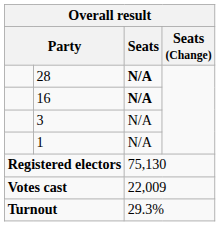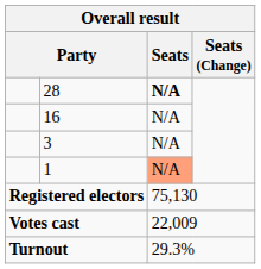16 | Seats: bold -> normal
1 | Seats: no background -> lightsalmon background
